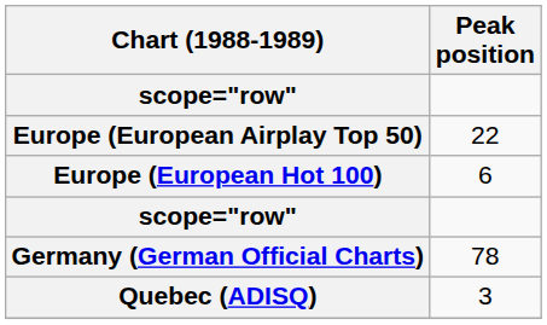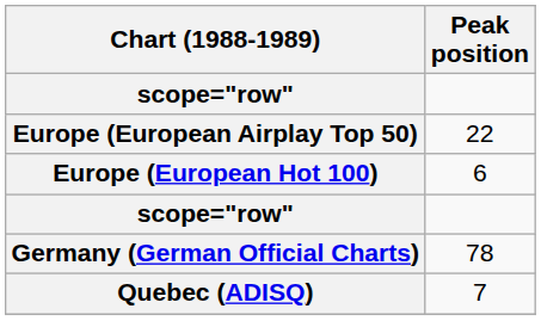Quebec (ADISQ) | Peak position: 3 -> 7
